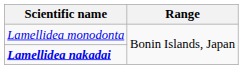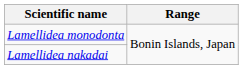Lamellidea nakadai | Scientific name: bold -> normal
